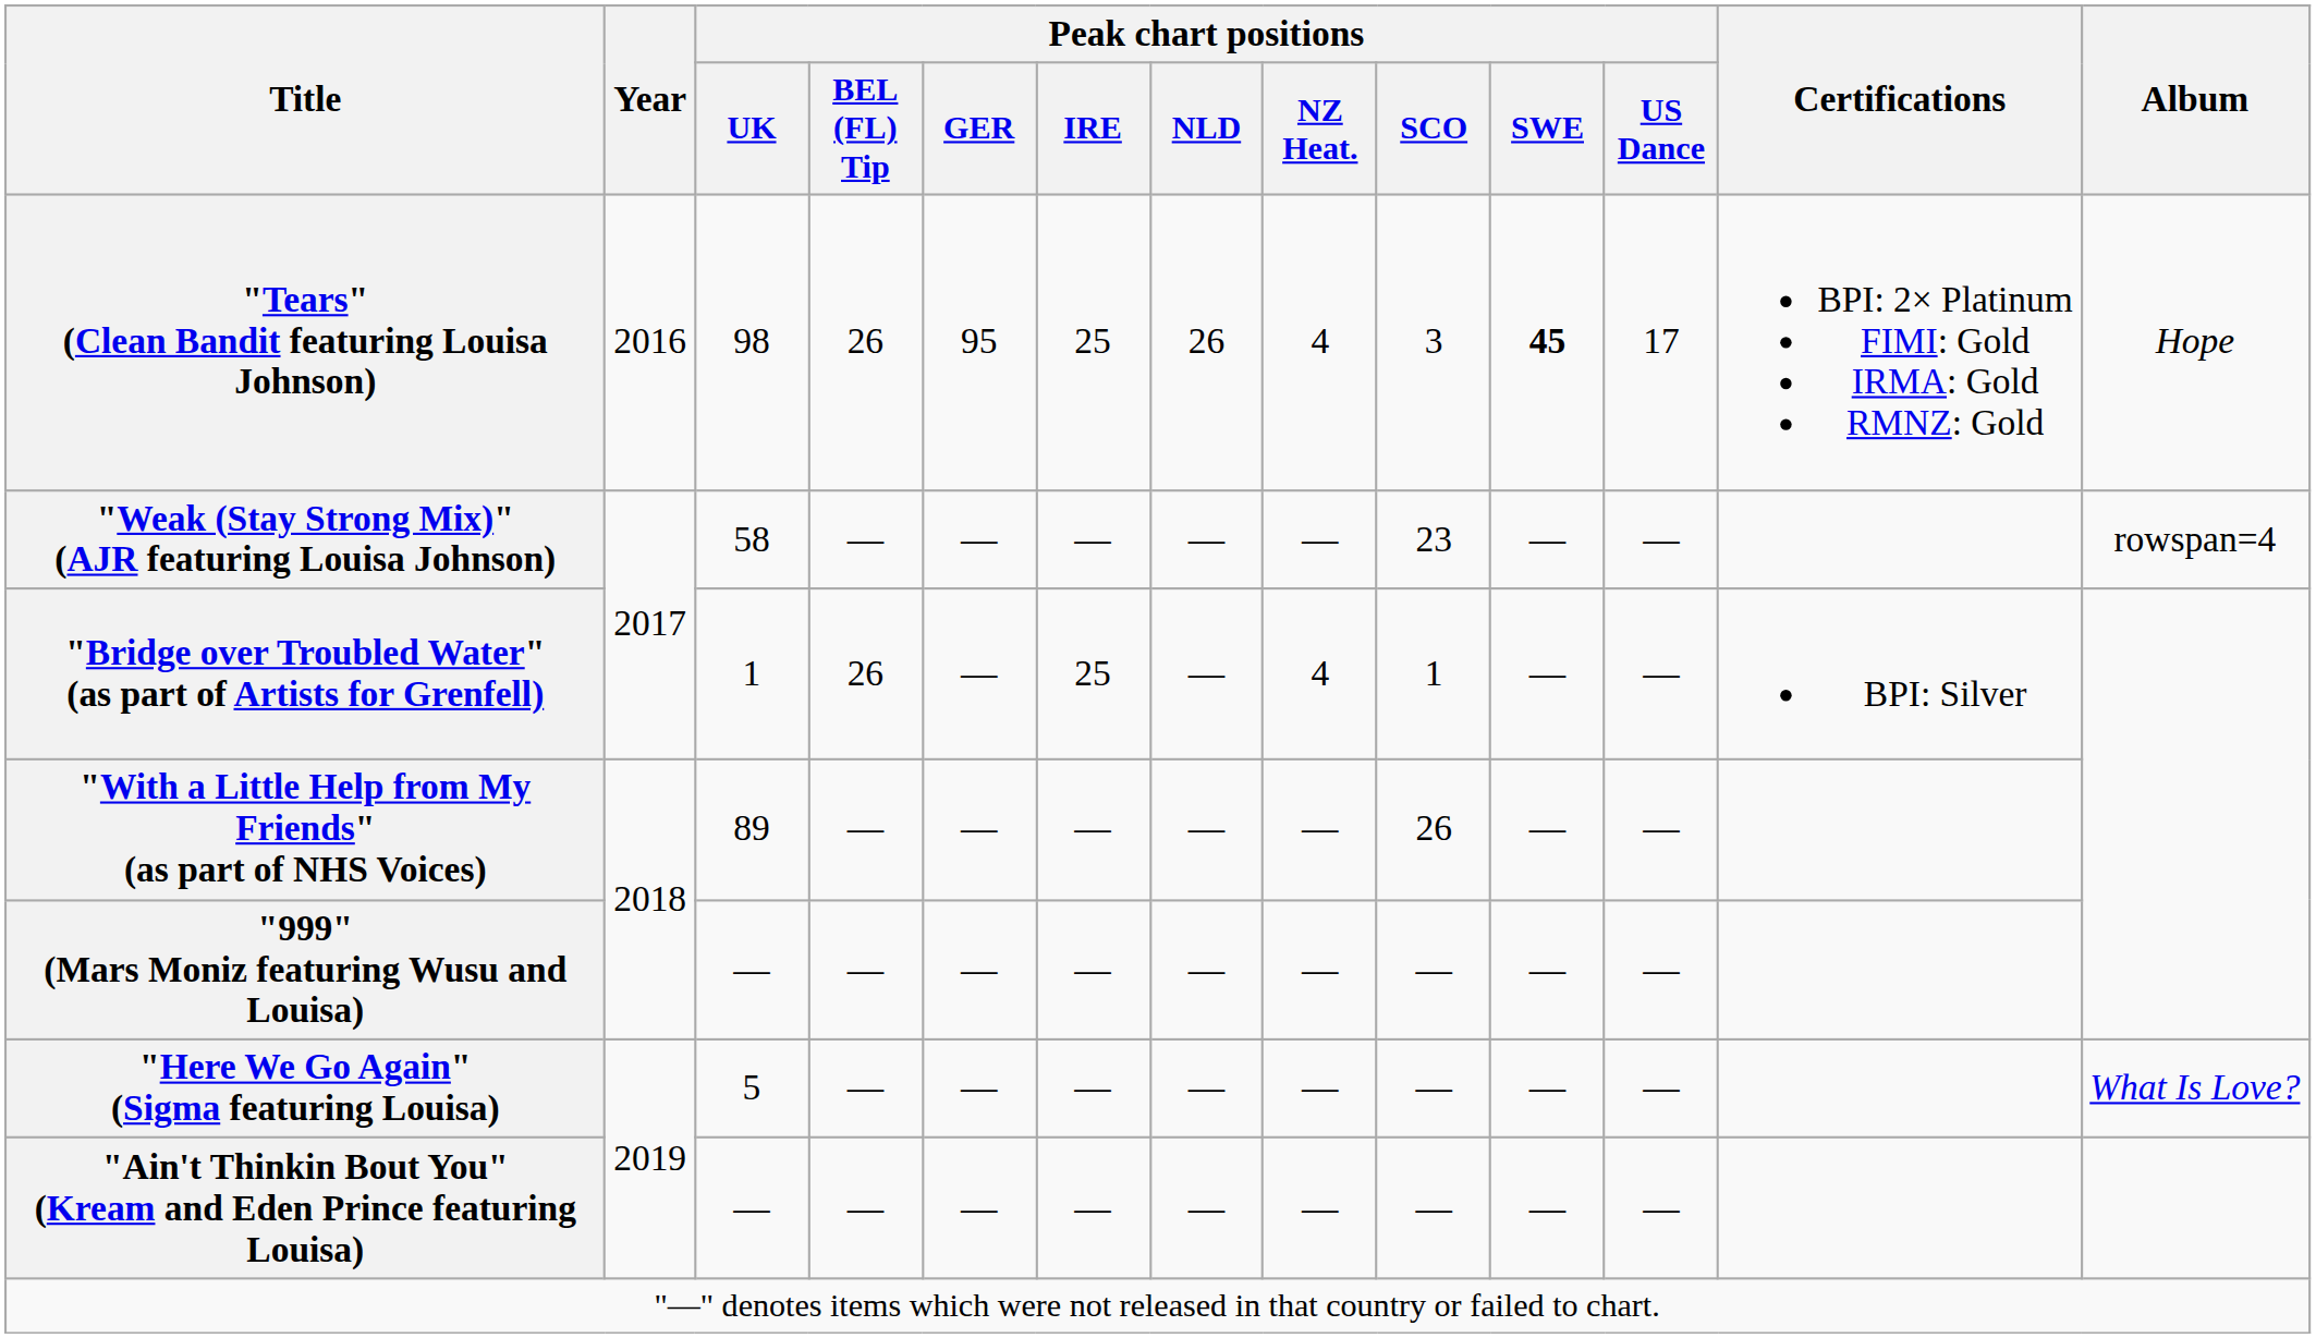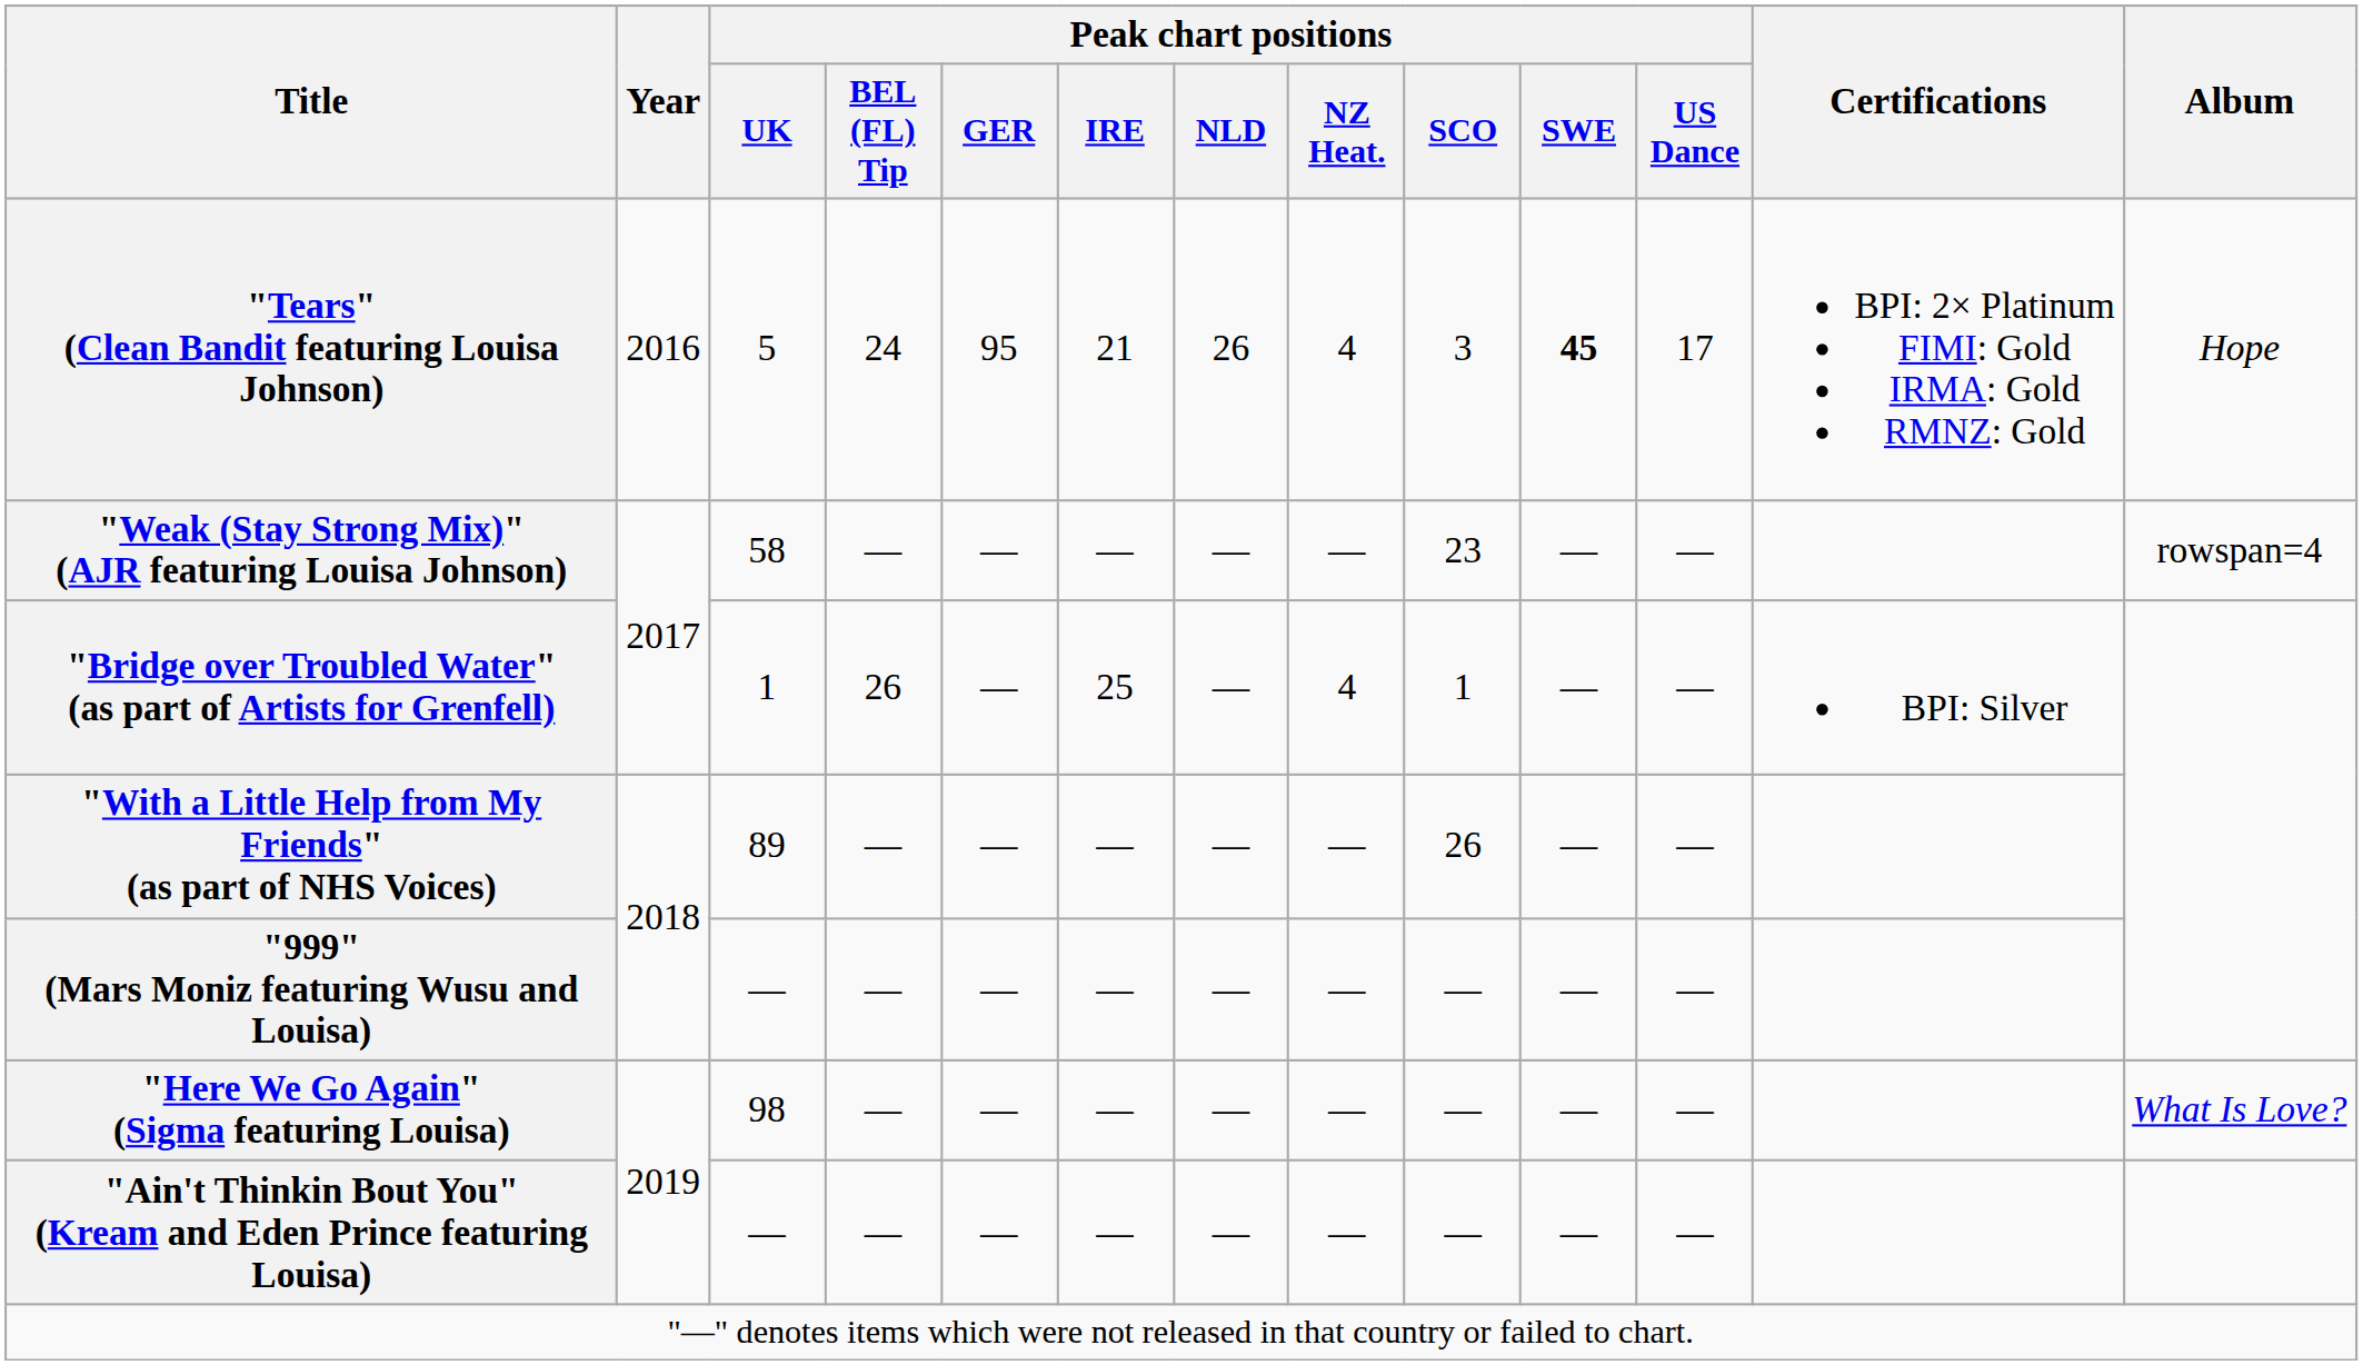"Tears" (Clean Bandit featuring Louisa Johnson) | Peak chart positions / UK: 98 -> 5
"Tears" (Clean Bandit featuring Louisa Johnson) | Peak chart positions / BEL (FL) Tip: 26 -> 24
"Tears" (Clean Bandit featuring Louisa Johnson) | Peak chart positions / IRE: 25 -> 21
"Here We Go Again" (Sigma featuring Louisa) | Peak chart positions / UK: 5 -> 98
